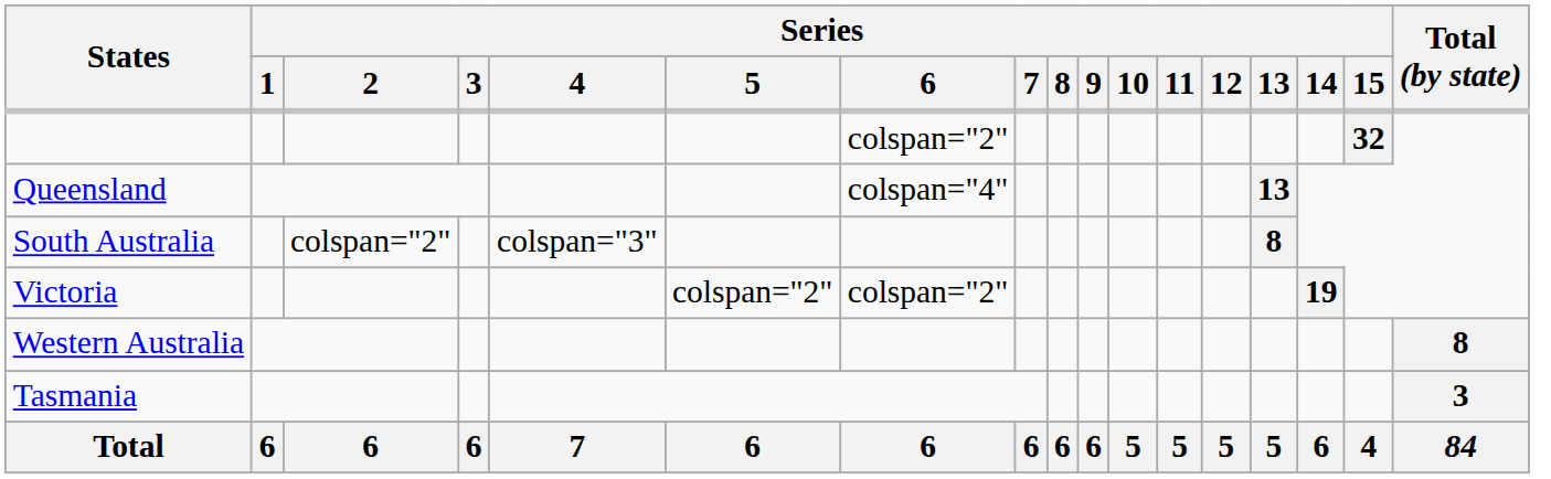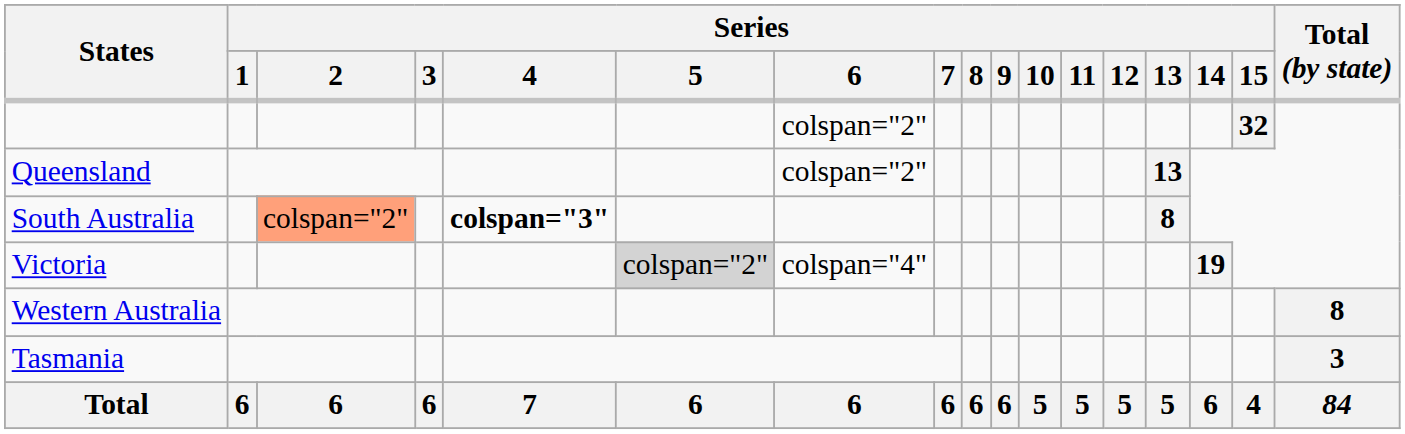Queensland | Series / 6: colspan="4" -> colspan="2"
South Australia | Series / 2: no background -> lightsalmon background
South Australia | Series / 4: normal -> bold
Victoria | Series / 5: no background -> lightgrey background
Victoria | Series / 6: colspan="2" -> colspan="4"
